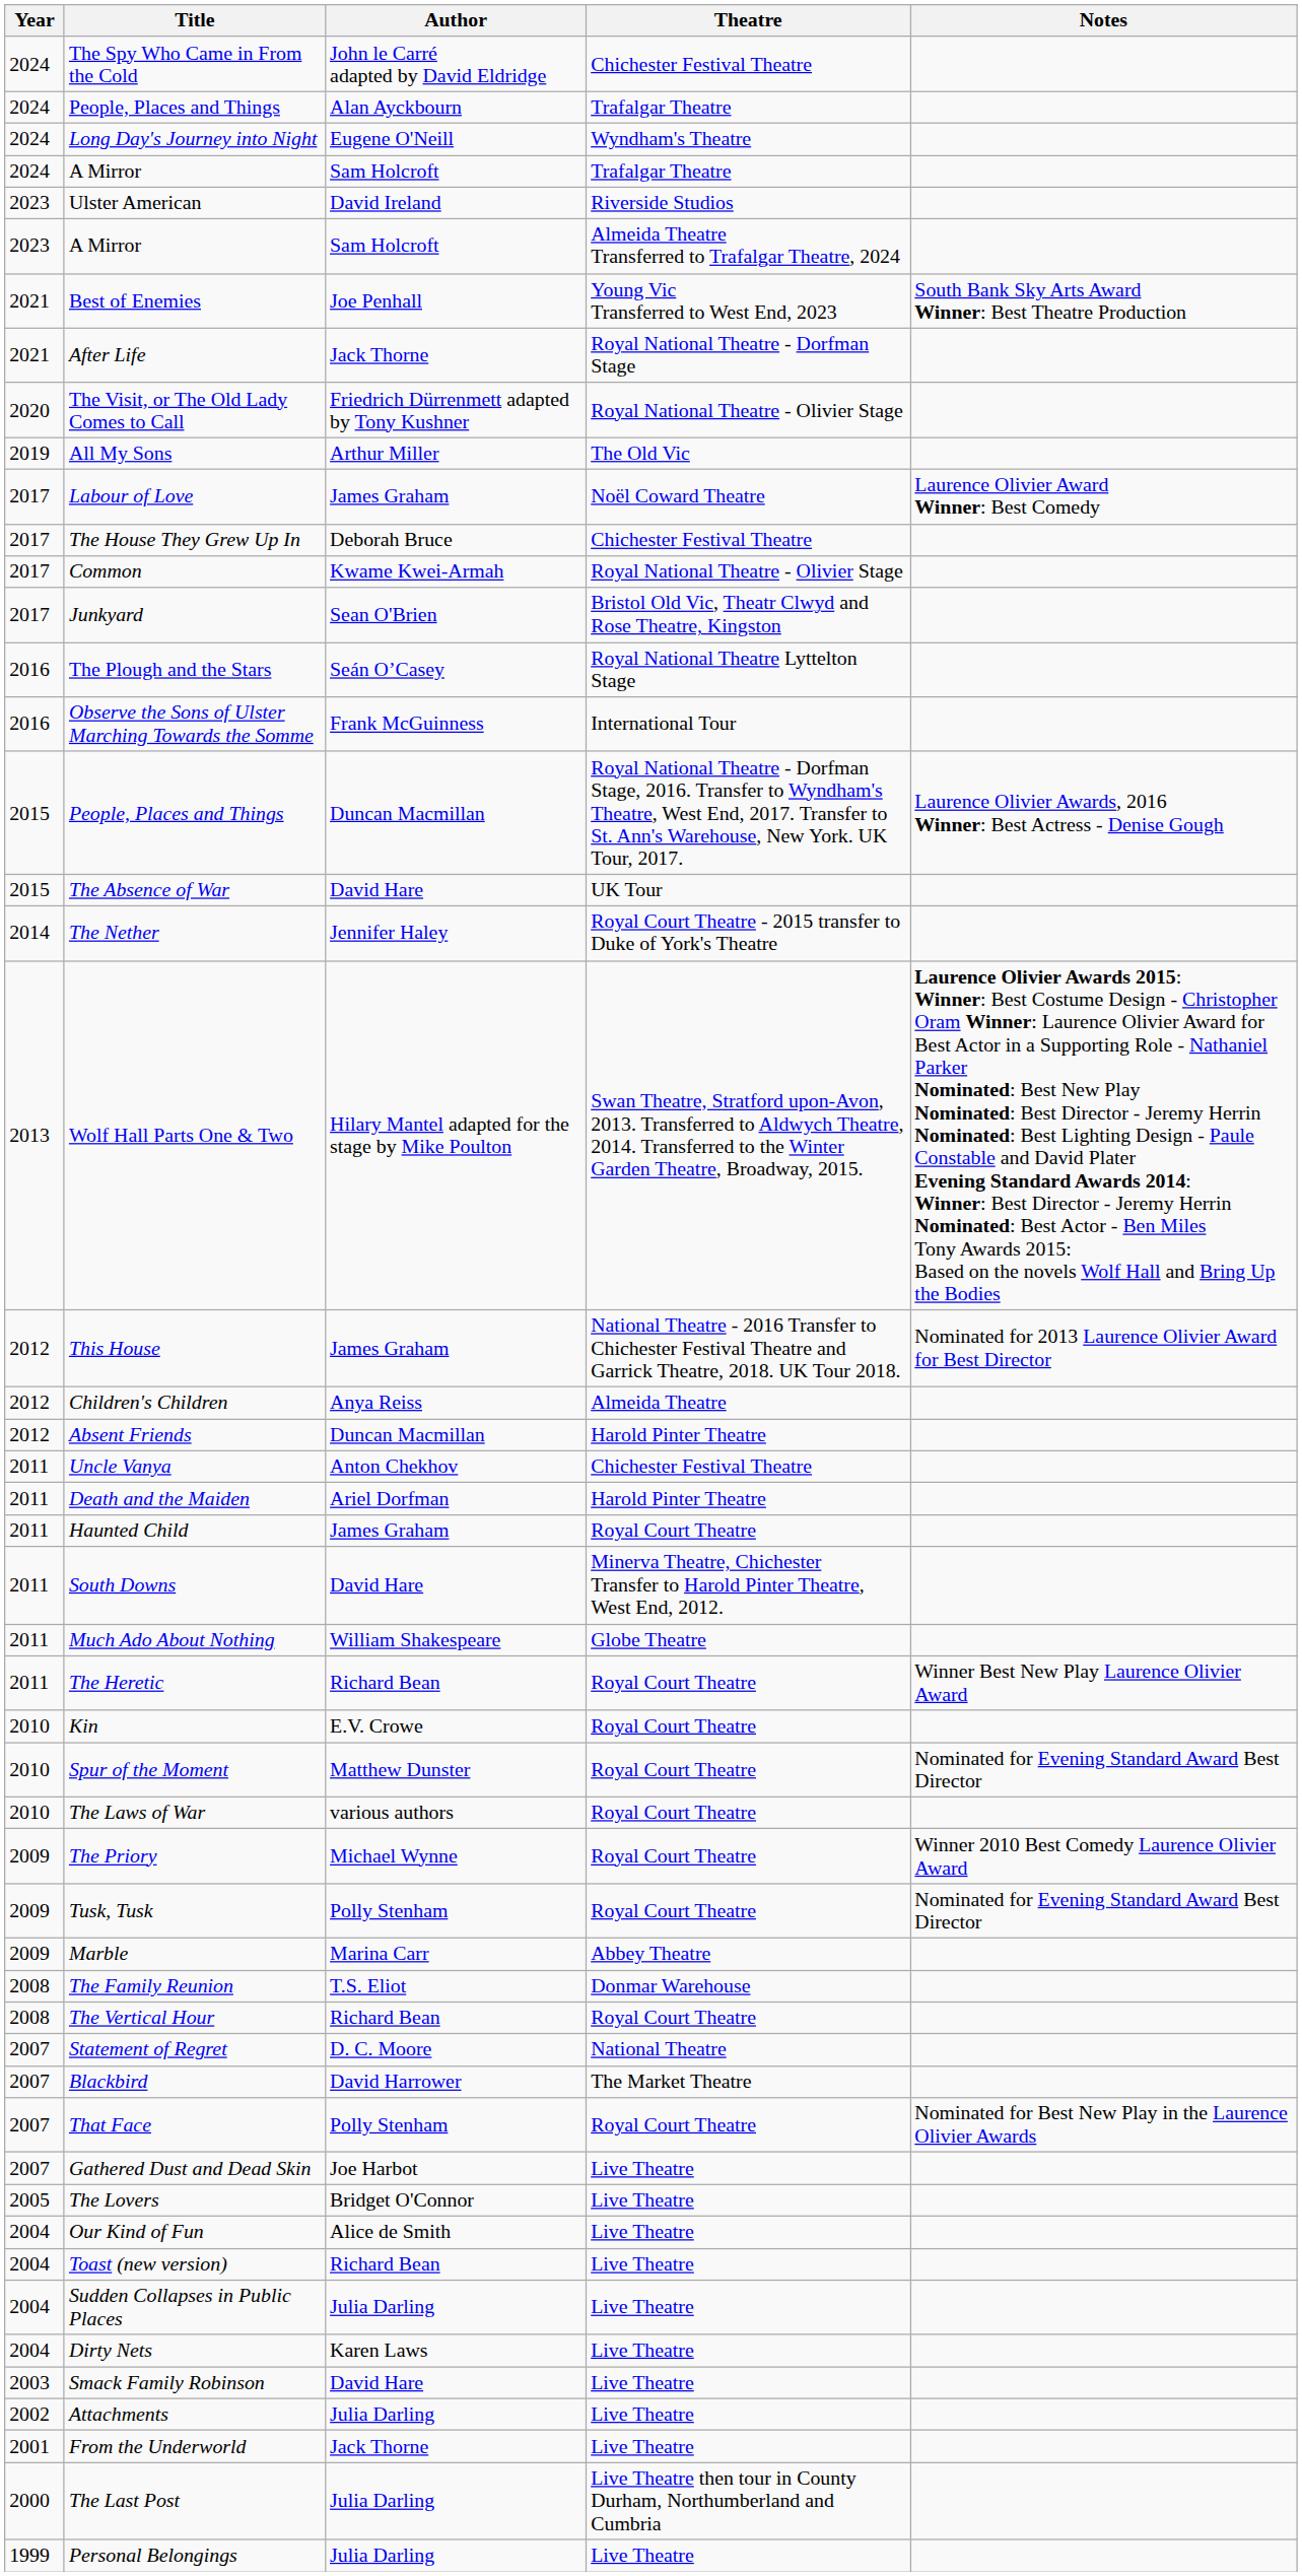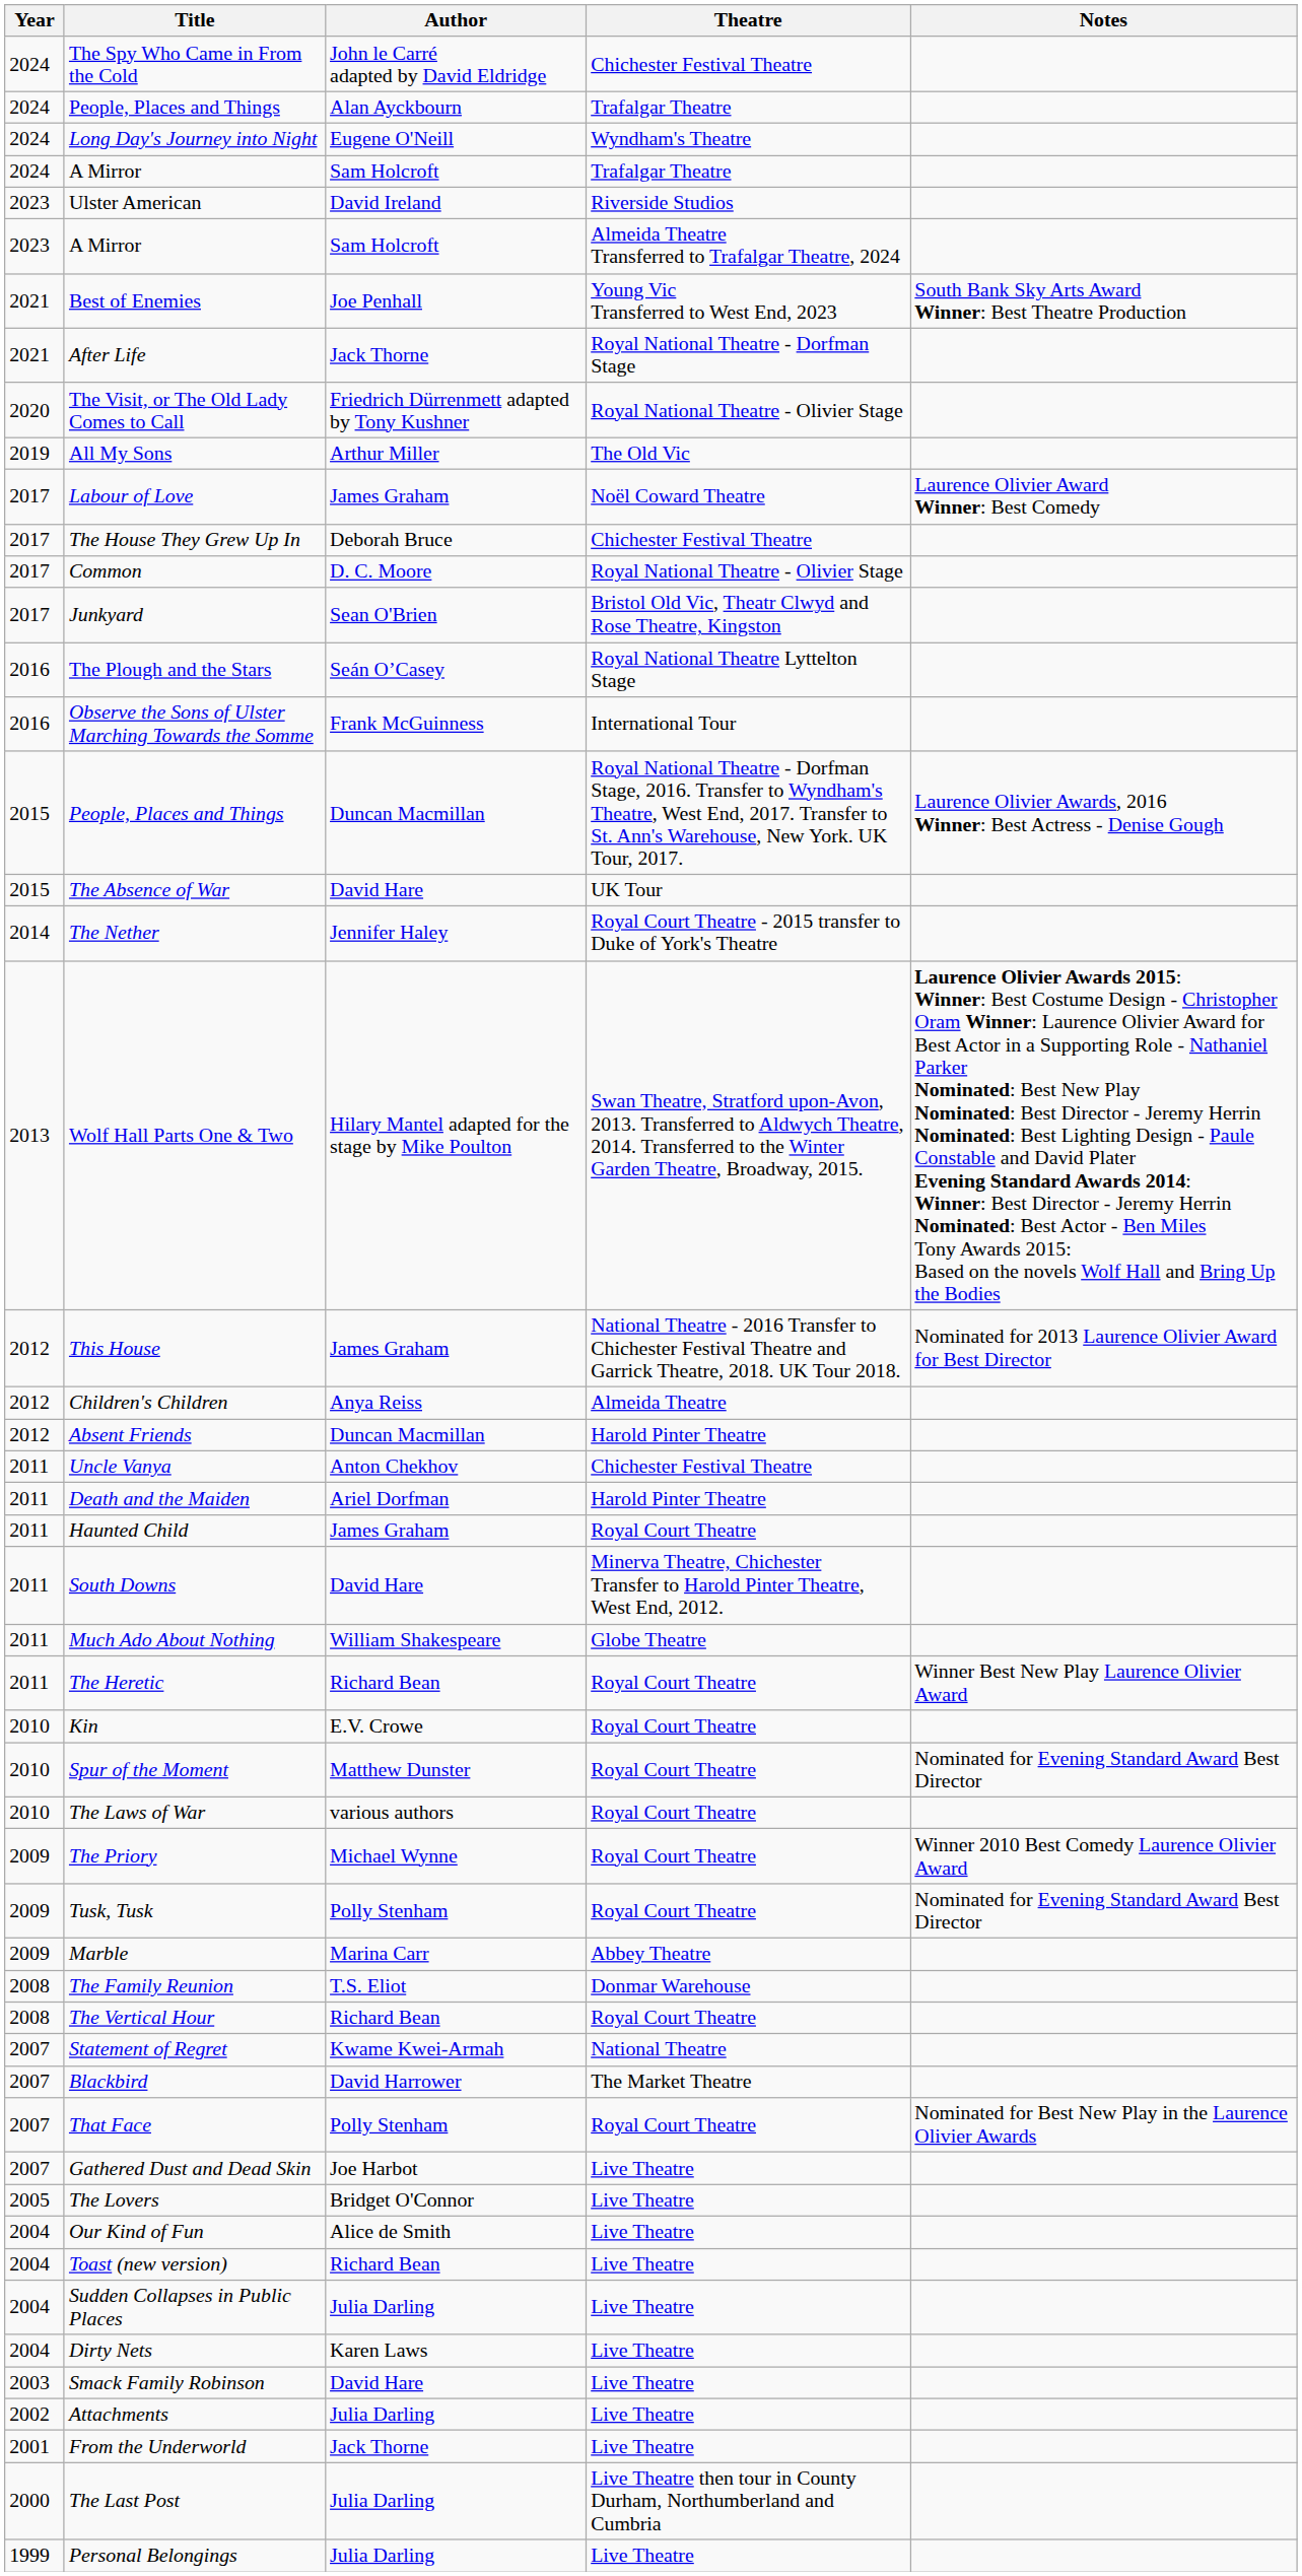Common | Author: Kwame Kwei-Armah -> D. C. Moore
Statement of Regret | Author: D. C. Moore -> Kwame Kwei-Armah
